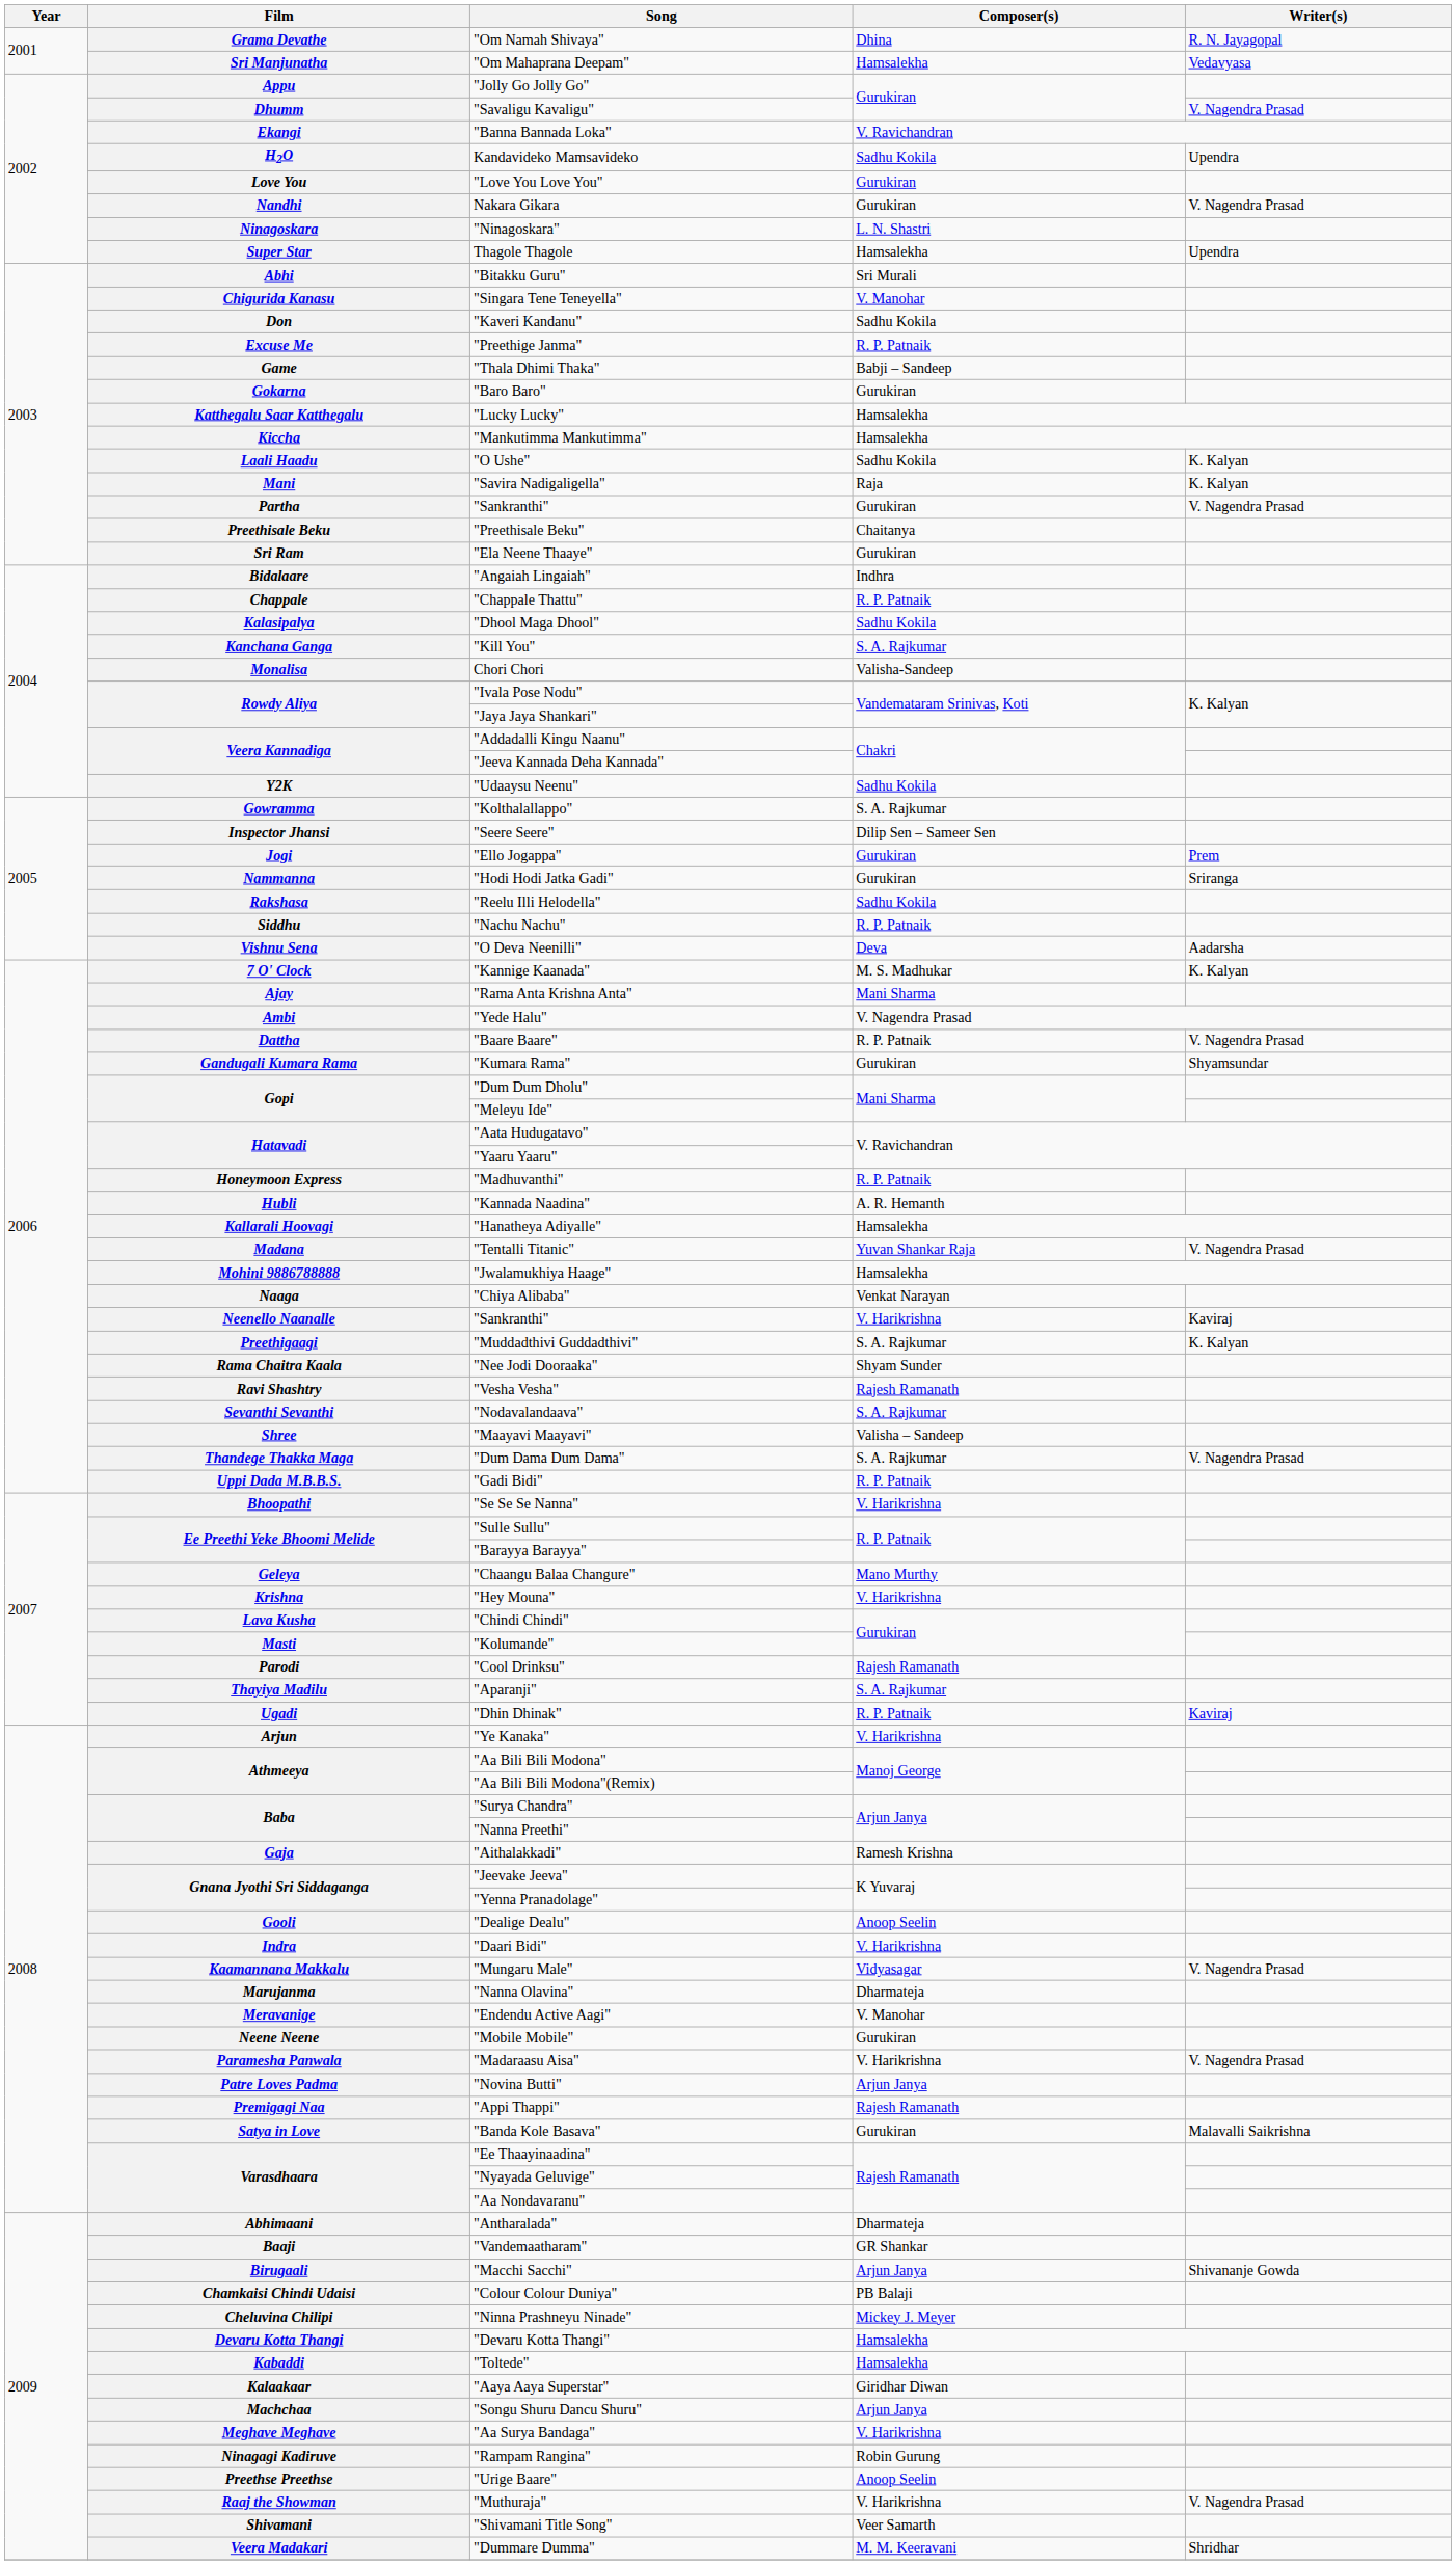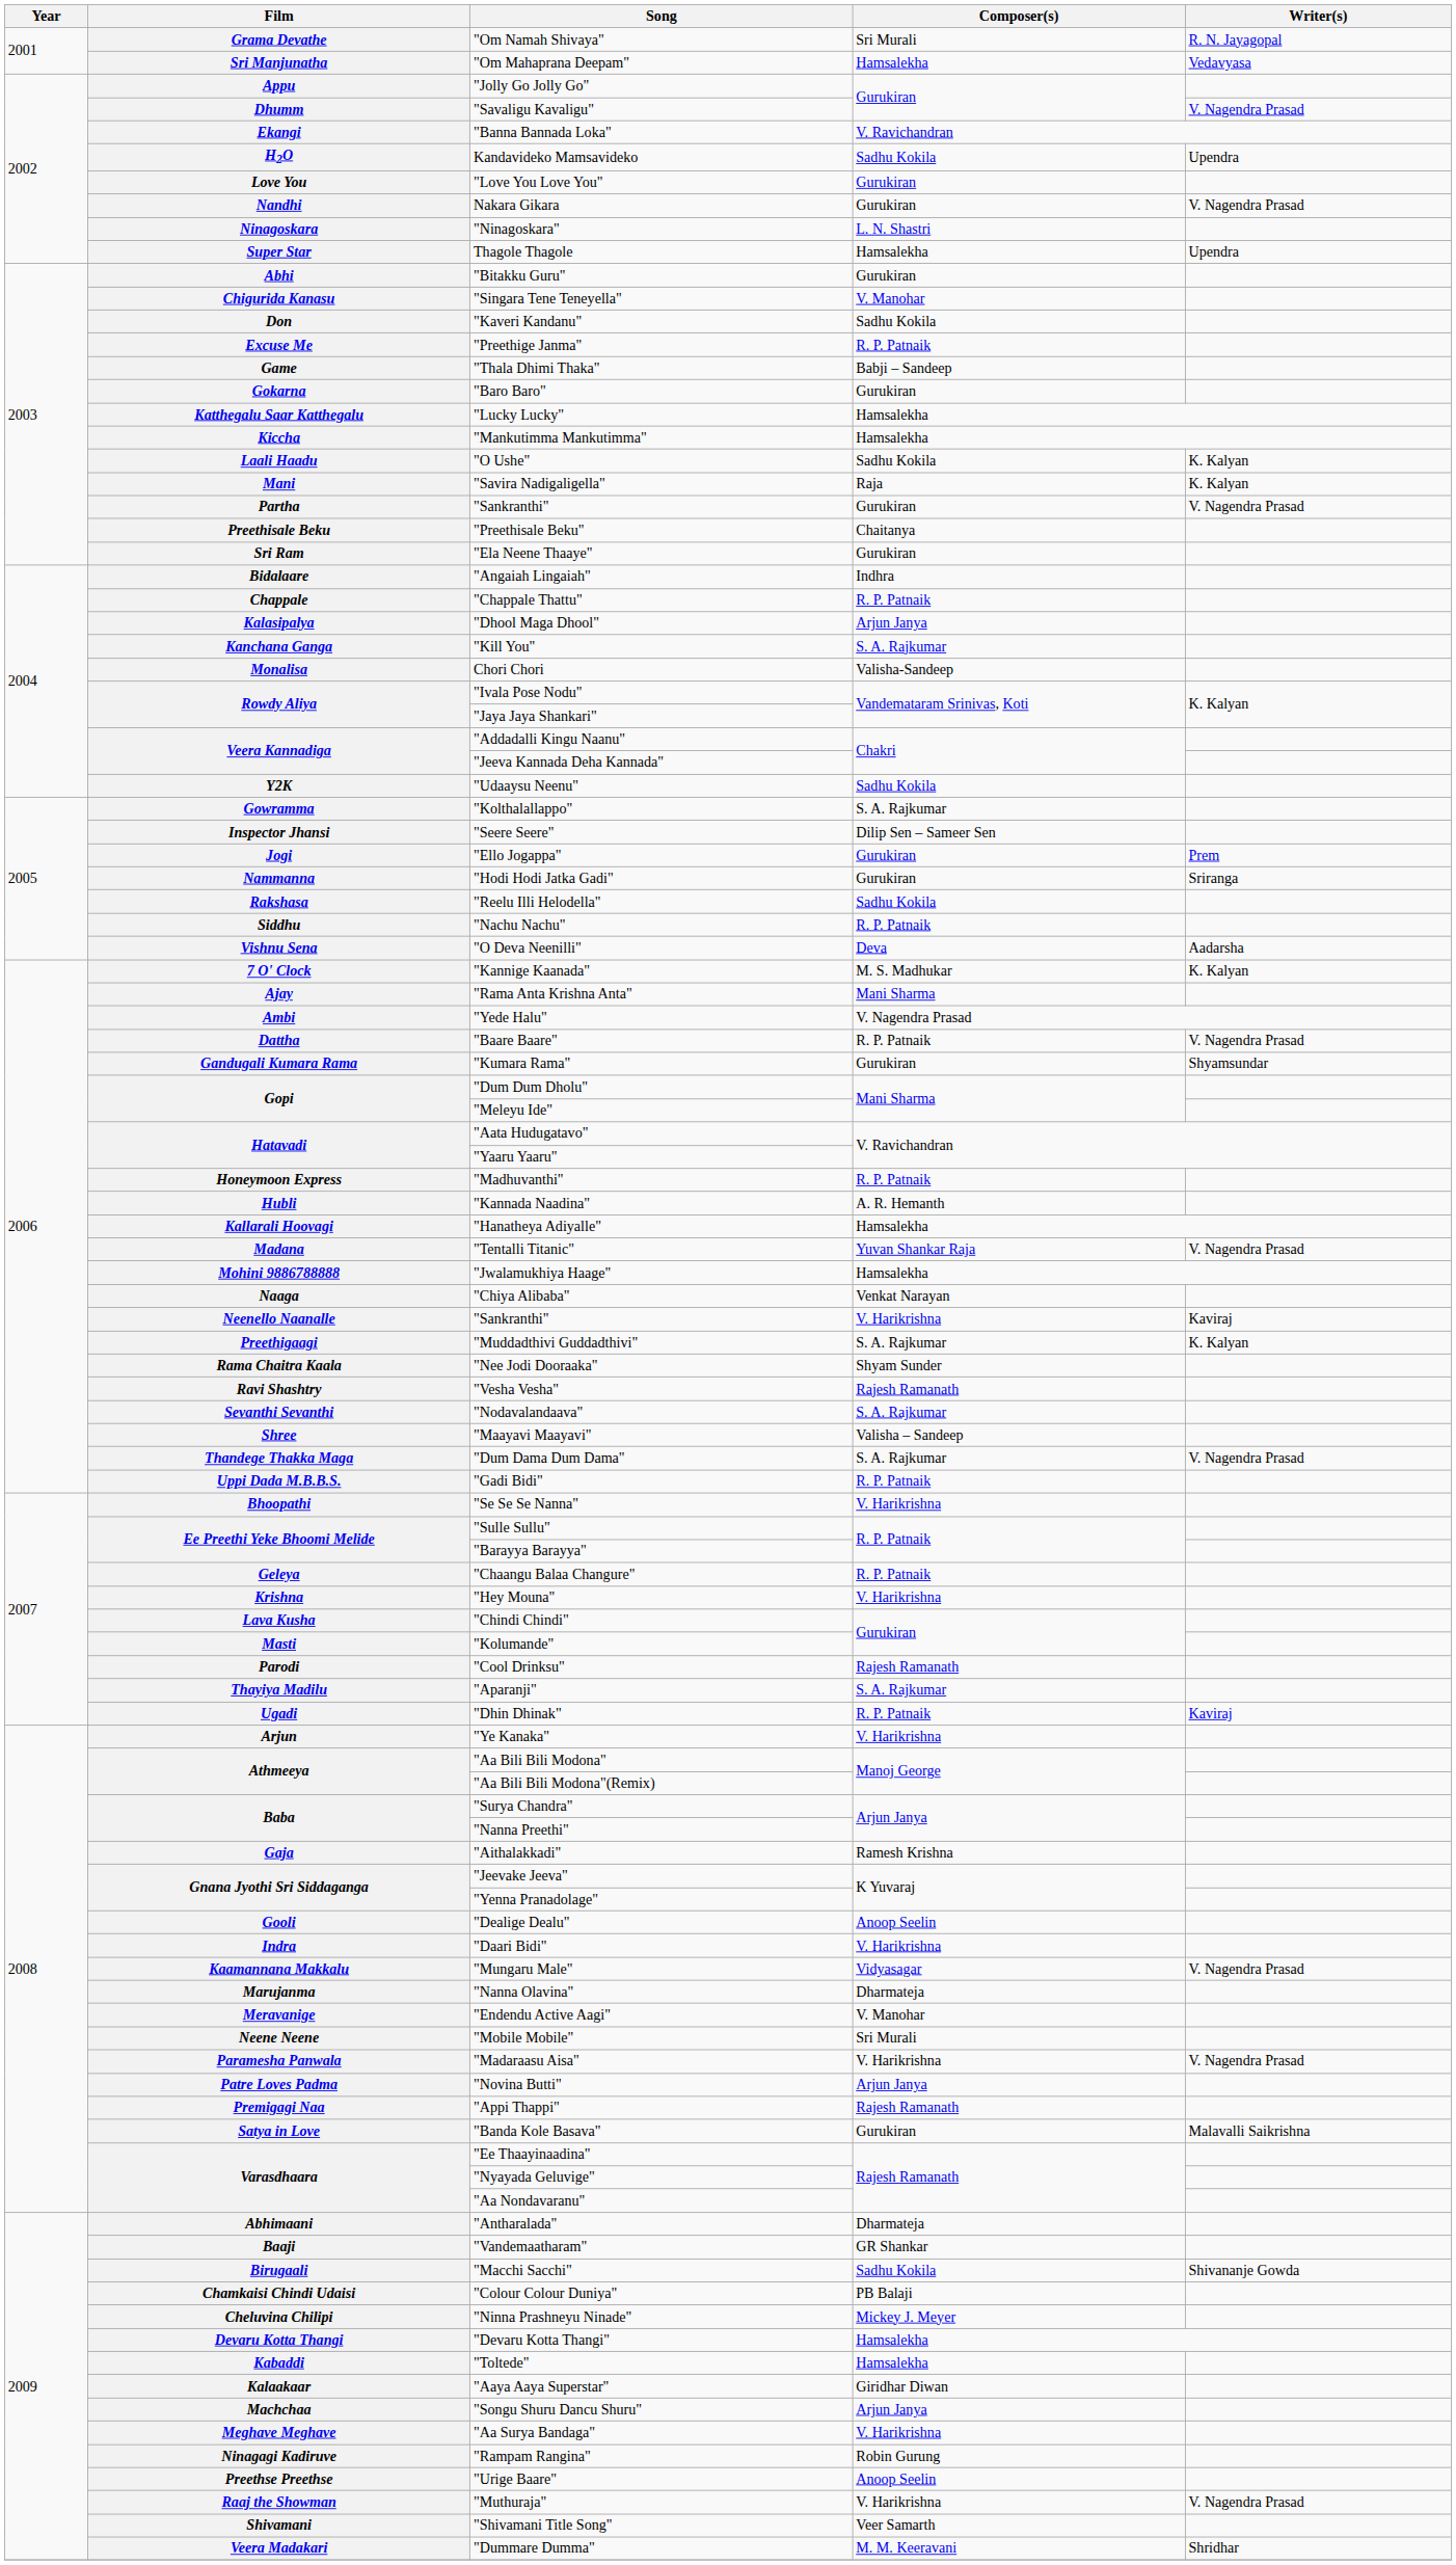Grama Devathe | Composer(s): Dhina -> Sri Murali
Abhi | Composer(s): Sri Murali -> Gurukiran
Kalasipalya | Composer(s): Sadhu Kokila -> Arjun Janya
Geleya | Composer(s): Mano Murthy -> R. P. Patnaik
Neene Neene | Composer(s): Gurukiran -> Sri Murali
Birugaali | Composer(s): Arjun Janya -> Sadhu Kokila
